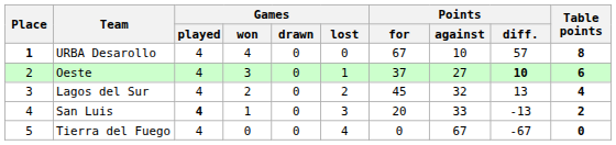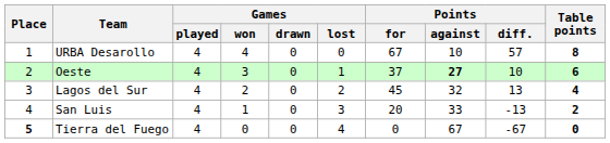URBA Desarollo | Place: bold -> normal
Oeste | Points / against: normal -> bold
Oeste | Points / diff.: bold -> normal
San Luis | Games / played: bold -> normal
Tierra del Fuego | Place: normal -> bold
